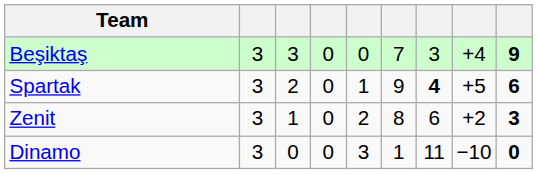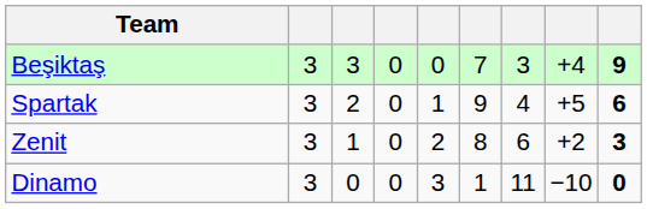Spartak | column 7: bold -> normal
